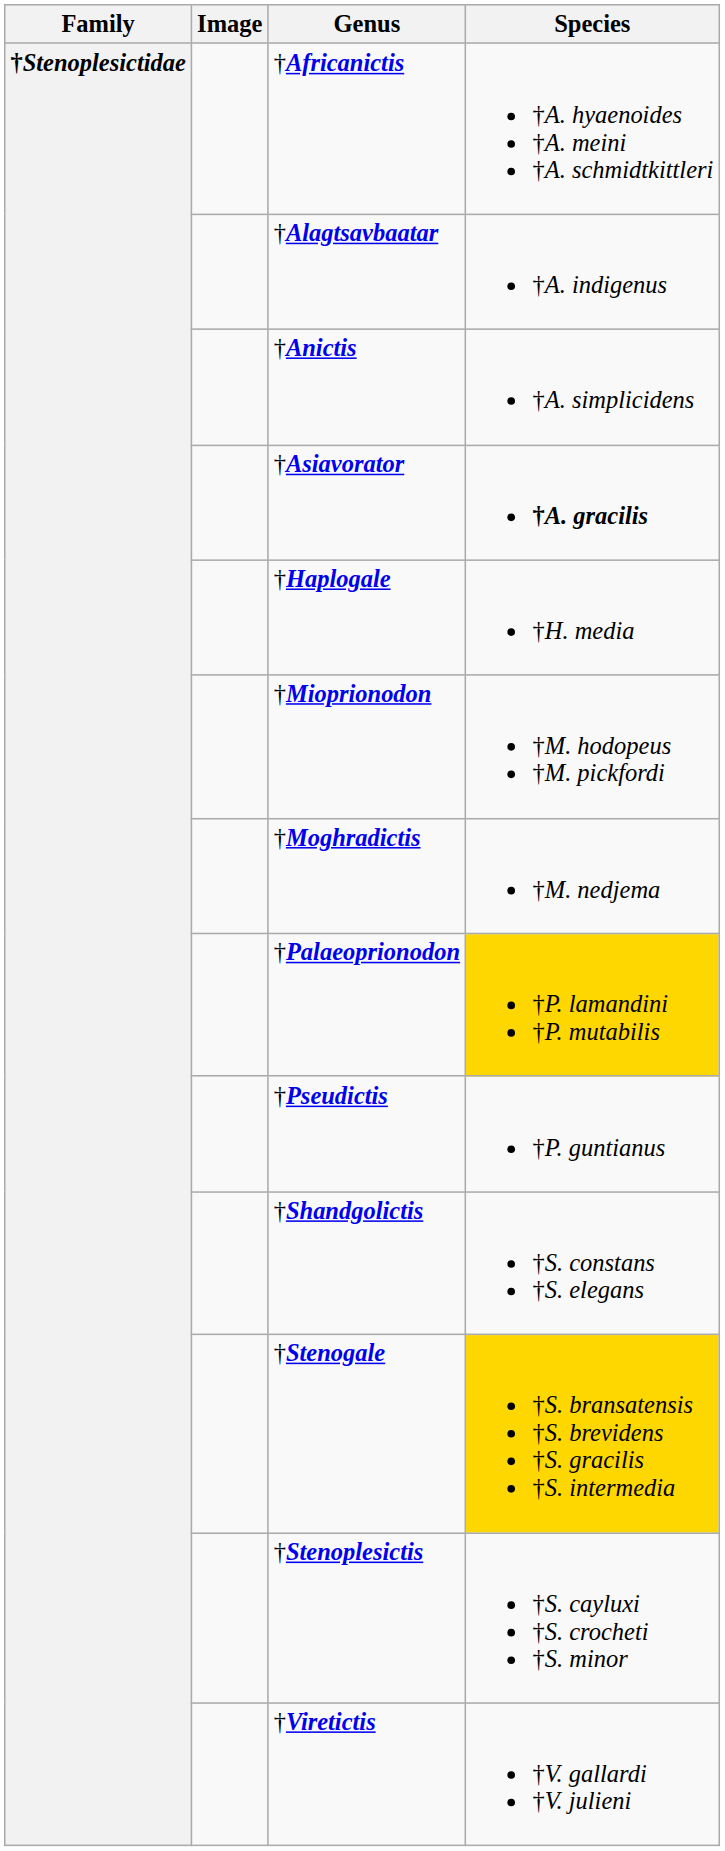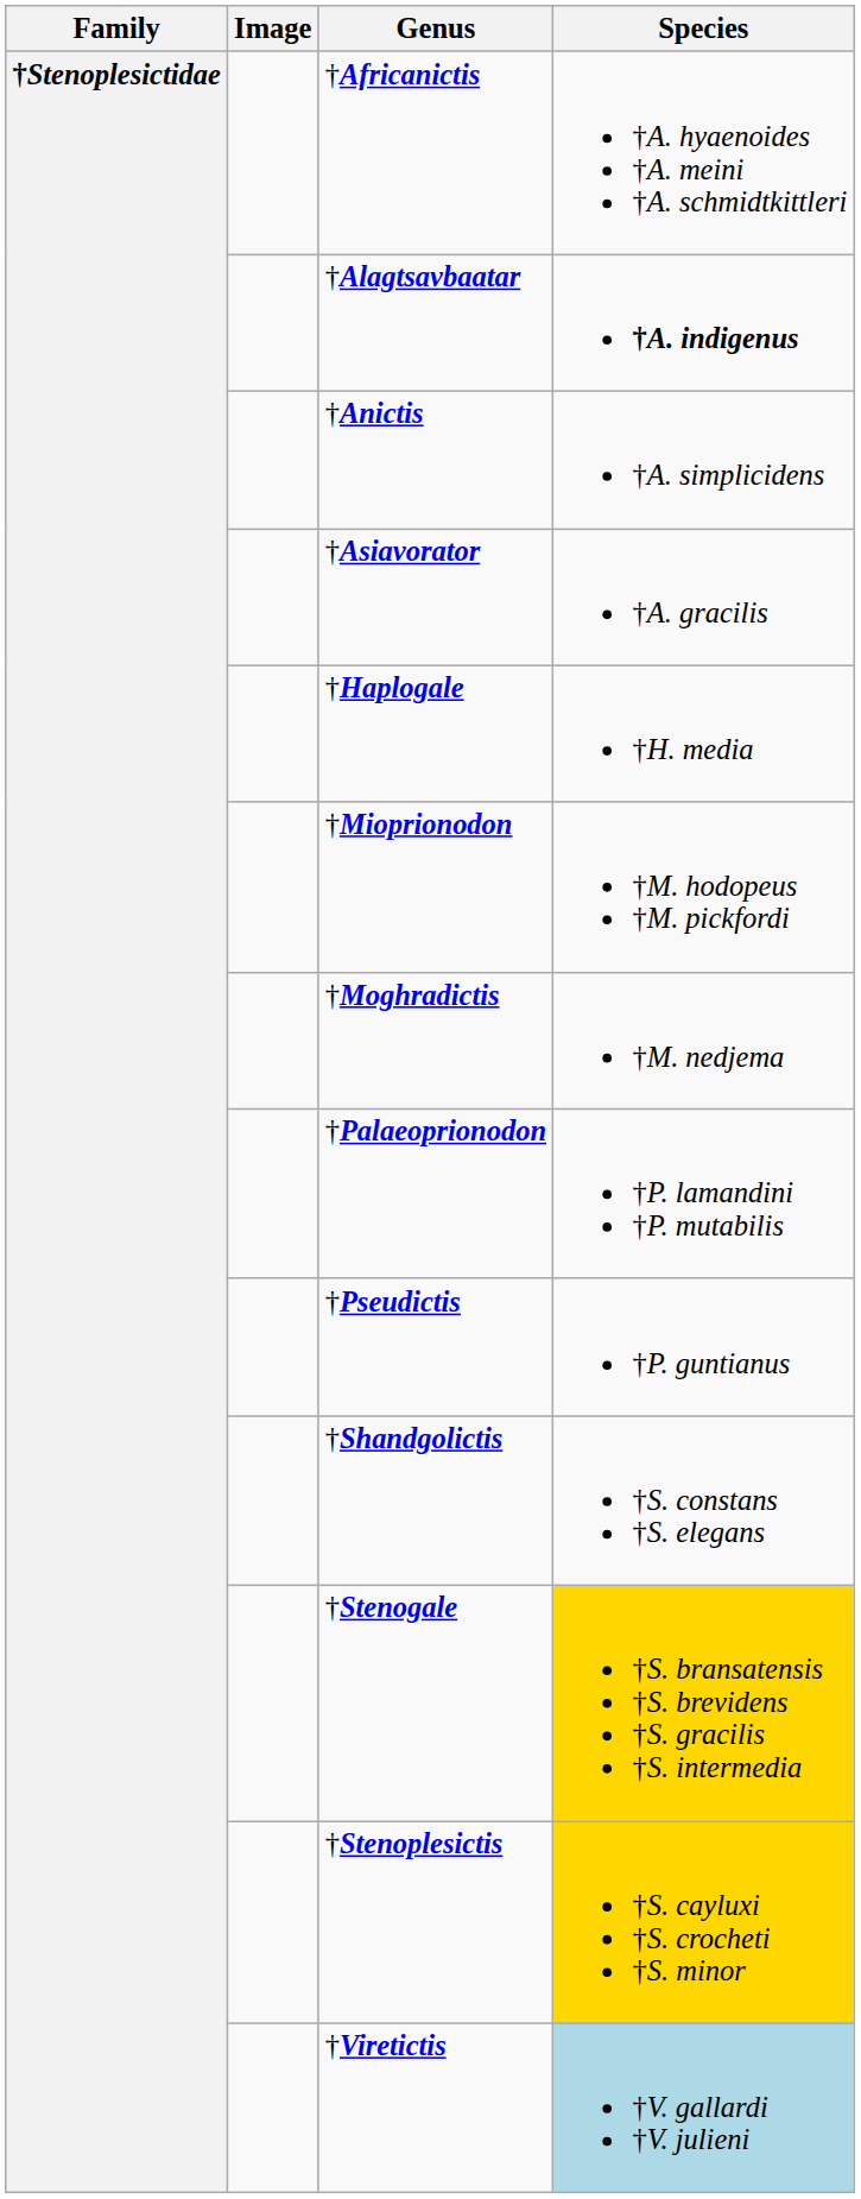†Alagtsavbaatar | Species: normal -> bold
†Asiavorator | Species: bold -> normal
†Palaeoprionodon | Species: gold background -> no background
†Stenoplesictis | Species: no background -> gold background
†Viretictis | Species: no background -> lightblue background
